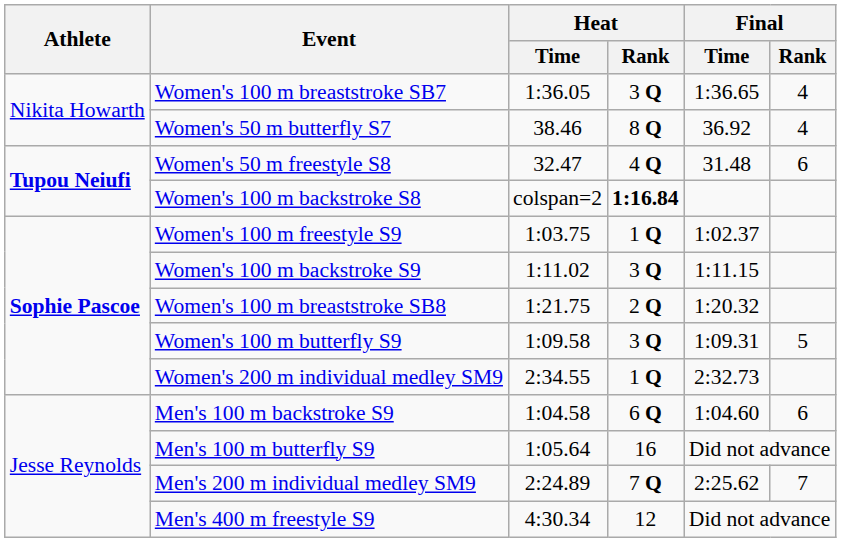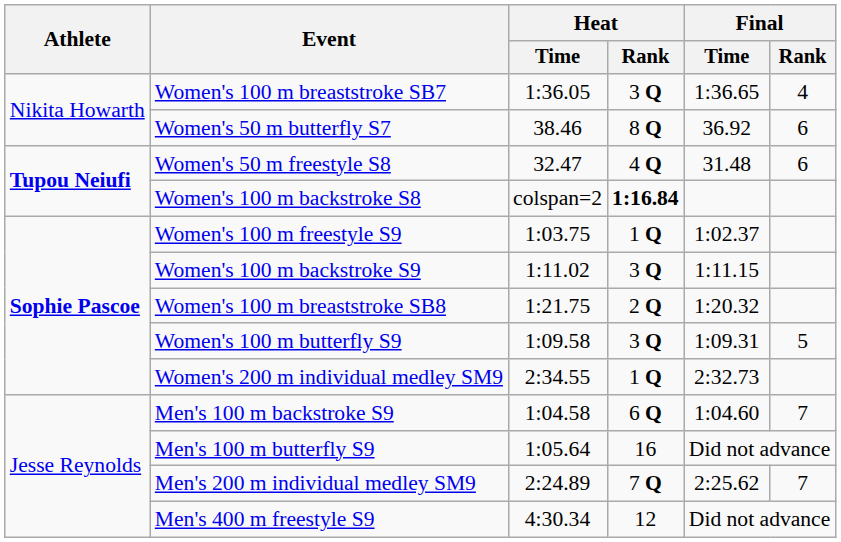Women's 50 m butterfly S7 | Final / Rank: 4 -> 6
Men's 100 m backstroke S9 | Final / Rank: 6 -> 7
